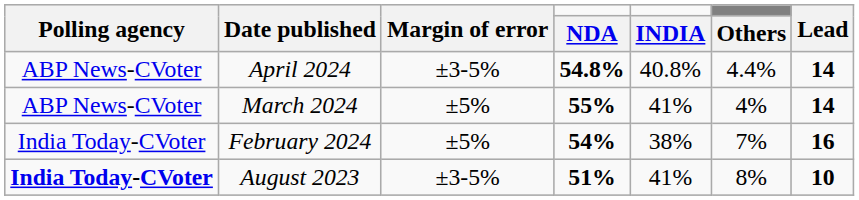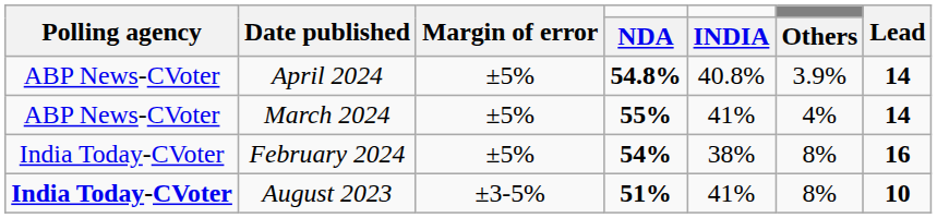April 2024 | Margin of error: ±3-5% -> ±5%
April 2024 | Others: 4.4% -> 3.9%
February 2024 | Others: 7% -> 8%
